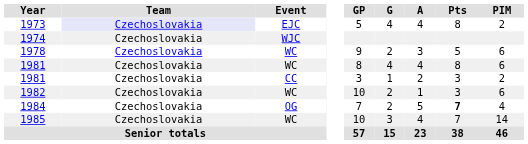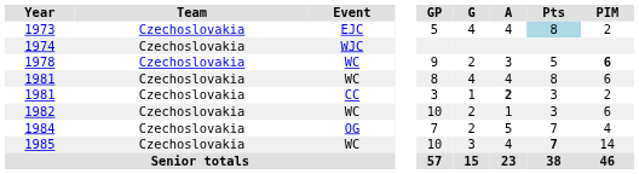1973 | Team: lavender background -> no background
1973 | Pts: no background -> lightblue background
1978 | PIM: normal -> bold
1981 / CC | A: normal -> bold
1984 | Pts: bold -> normal
1985 | Pts: normal -> bold
